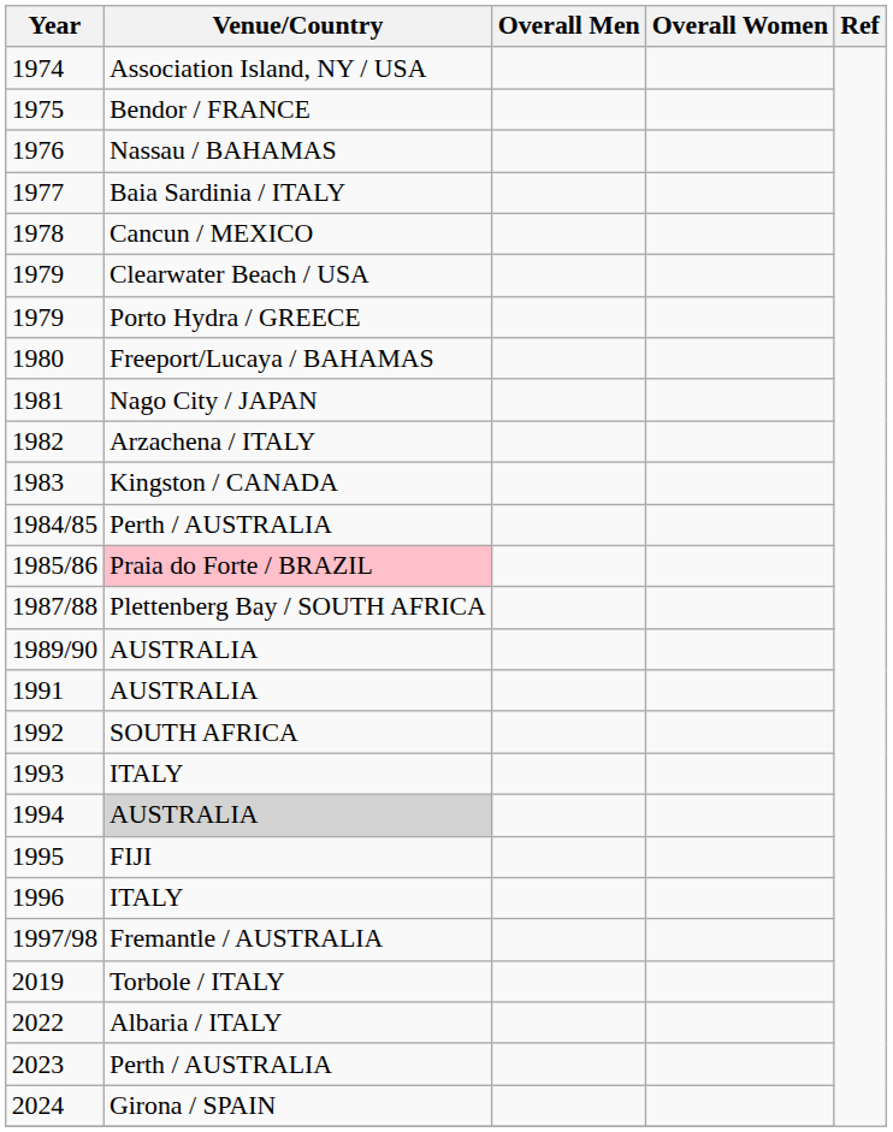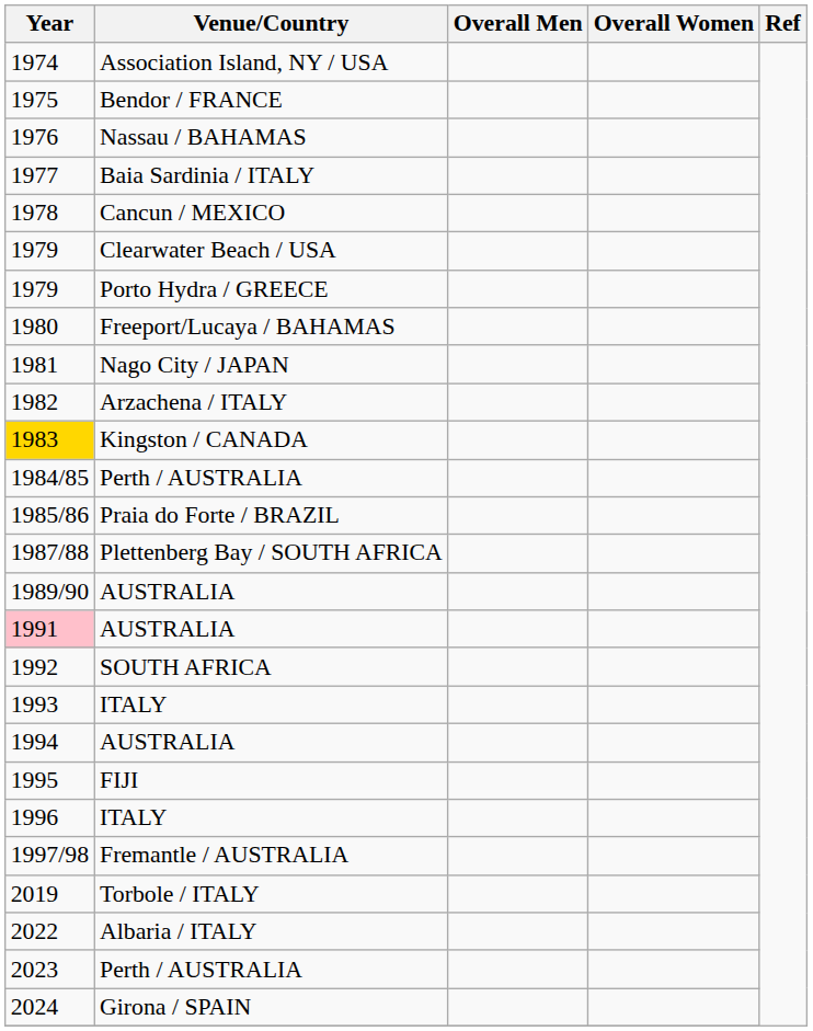1983 | Year: no background -> gold background
1985/86 | Venue/Country: pink background -> no background
1991 | Year: no background -> pink background
1994 | Venue/Country: lightgrey background -> no background
